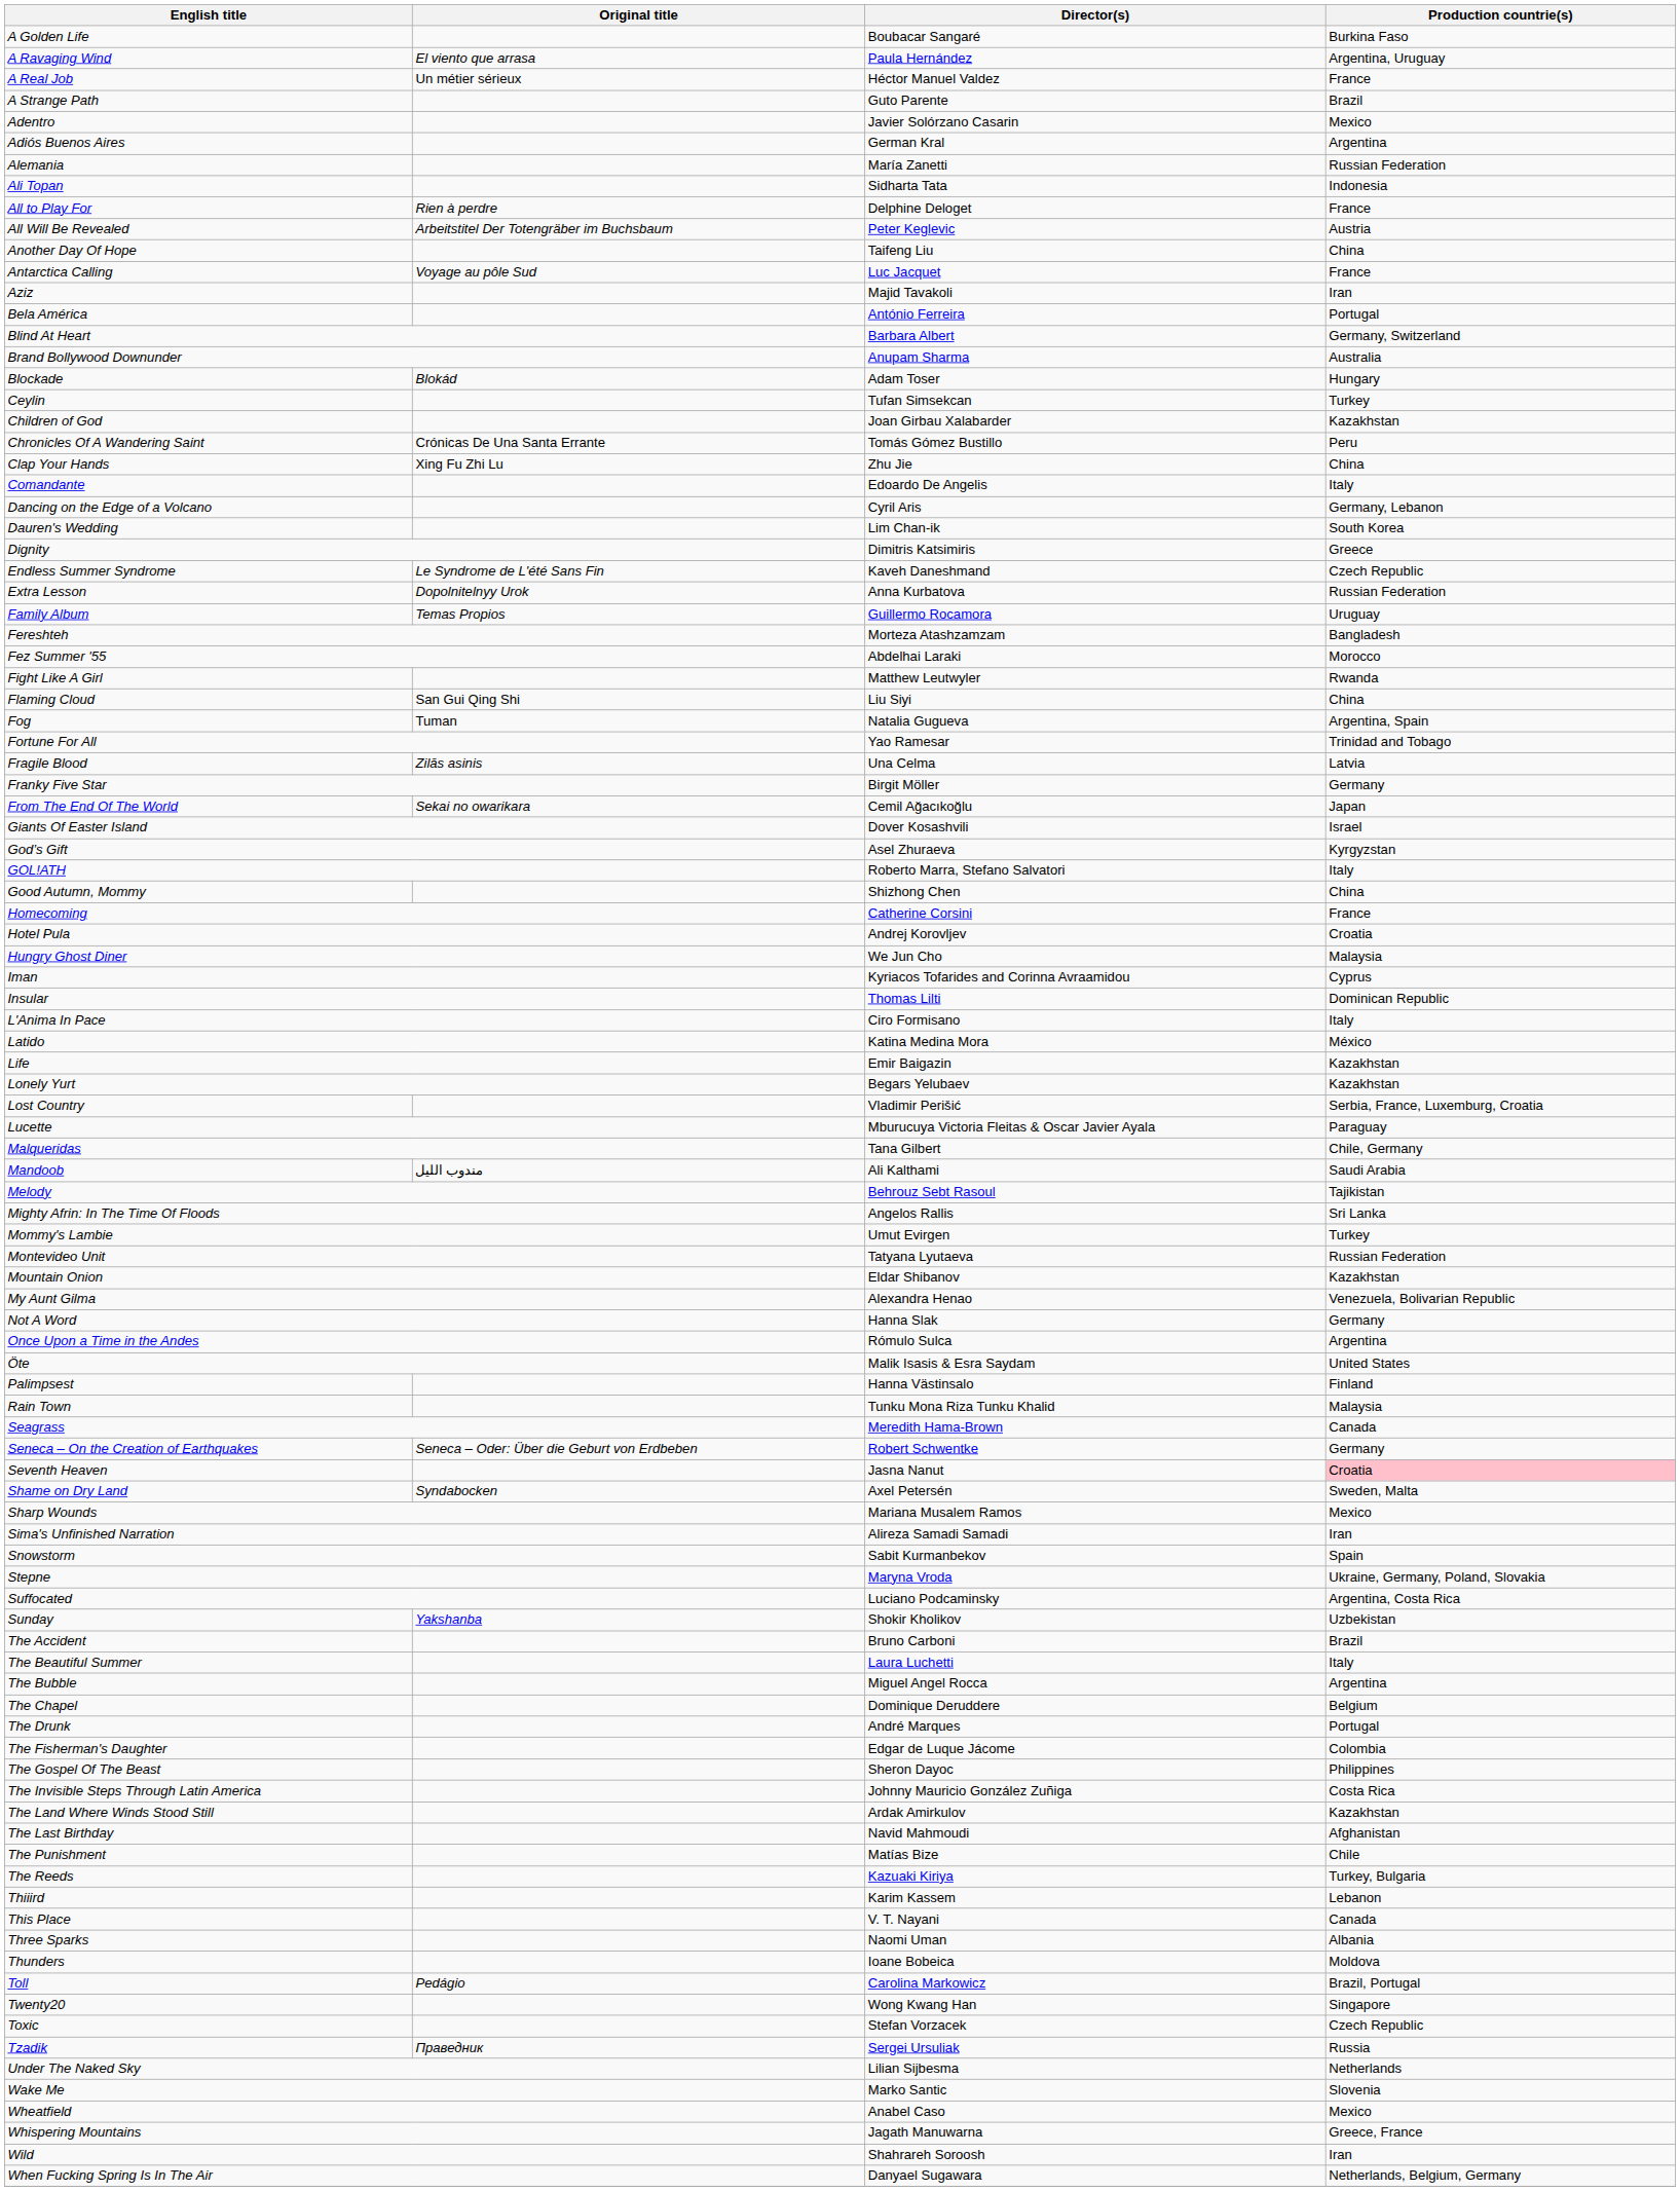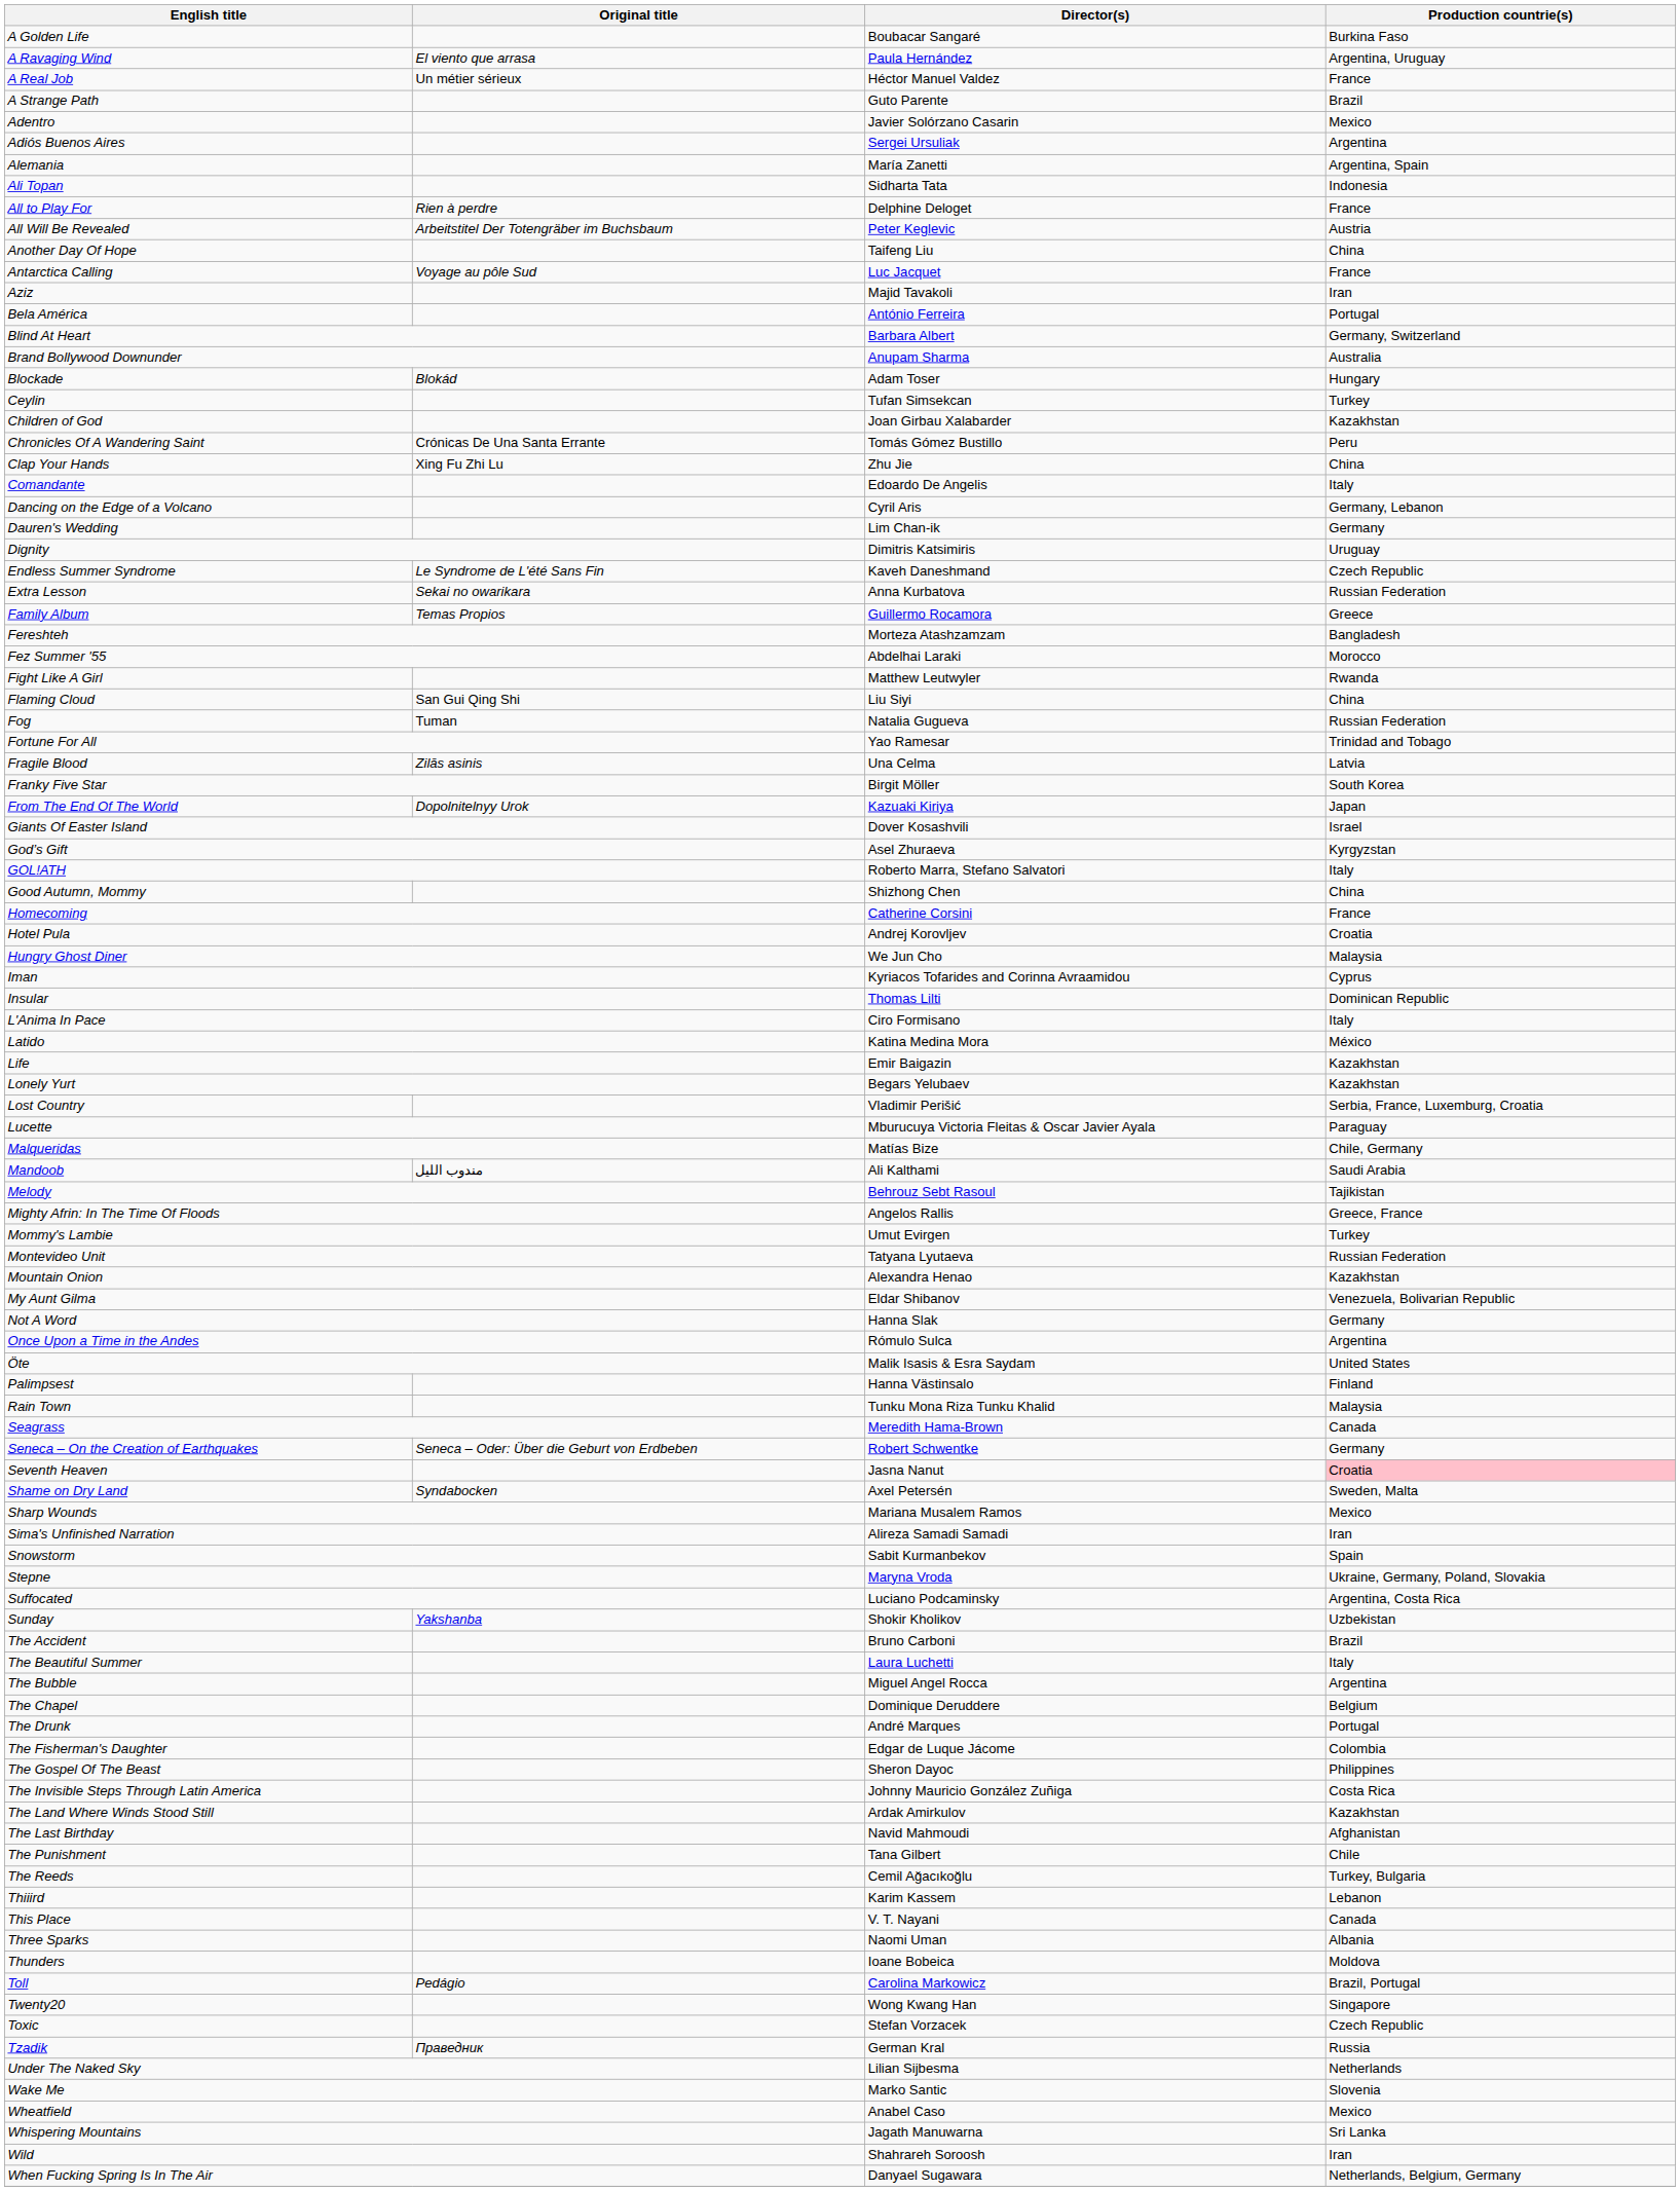Adiós Buenos Aires | Director(s): German Kral -> Sergei Ursuliak
Alemania | Production countrie(s): Russian Federation -> Argentina, Spain
Dauren's Wedding | Production countrie(s): South Korea -> Germany
Dignity | Production countrie(s): Greece -> Uruguay
Extra Lesson | Original title: Dopolnitelnyy Urok -> Sekai no owarikara
Family Album | Production countrie(s): Uruguay -> Greece
Fog | Production countrie(s): Argentina, Spain -> Russian Federation
Franky Five Star | Production countrie(s): Germany -> South Korea
From The End Of The World | Original title: Sekai no owarikara -> Dopolnitelnyy Urok
From The End Of The World | Director(s): Cemil Ağacıkoğlu -> Kazuaki Kiriya
Malqueridas | Director(s): Tana Gilbert -> Matías Bize
Mighty Afrin: In The Time Of Floods | Production countrie(s): Sri Lanka -> Greece, France
Mountain Onion | Director(s): Eldar Shibanov -> Alexandra Henao
My Aunt Gilma | Director(s): Alexandra Henao -> Eldar Shibanov
The Punishment | Director(s): Matías Bize -> Tana Gilbert
The Reeds | Director(s): Kazuaki Kiriya -> Cemil Ağacıkoğlu
Tzadik | Director(s): Sergei Ursuliak -> German Kral
Whispering Mountains | Production countrie(s): Greece, France -> Sri Lanka
